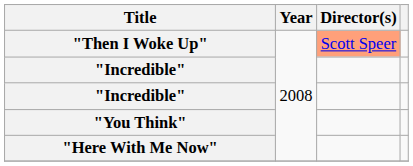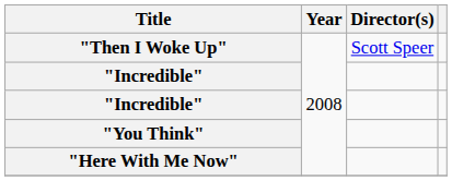"Then I Woke Up" | Director(s): lightsalmon background -> no background
